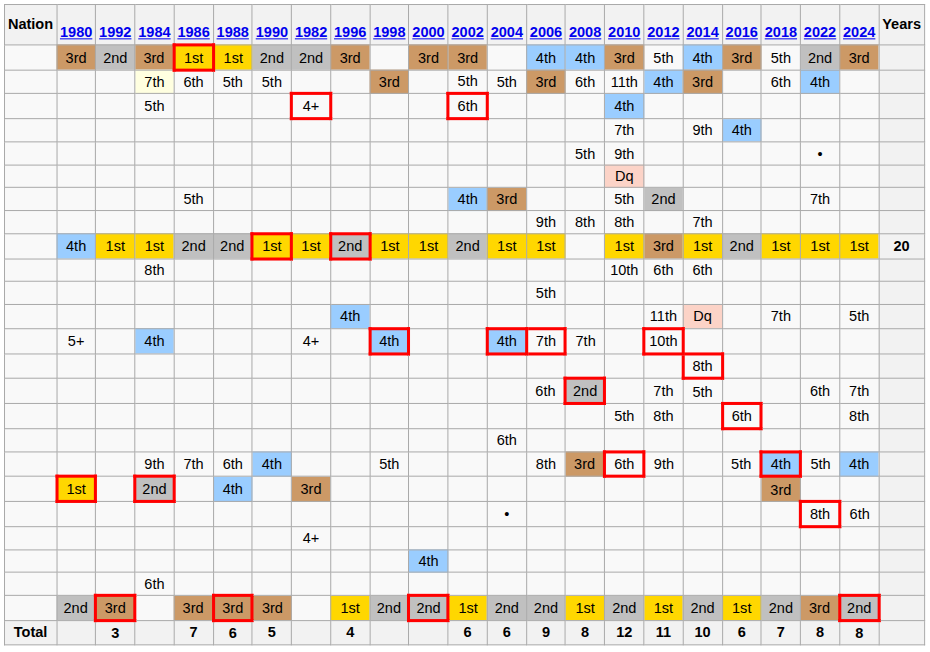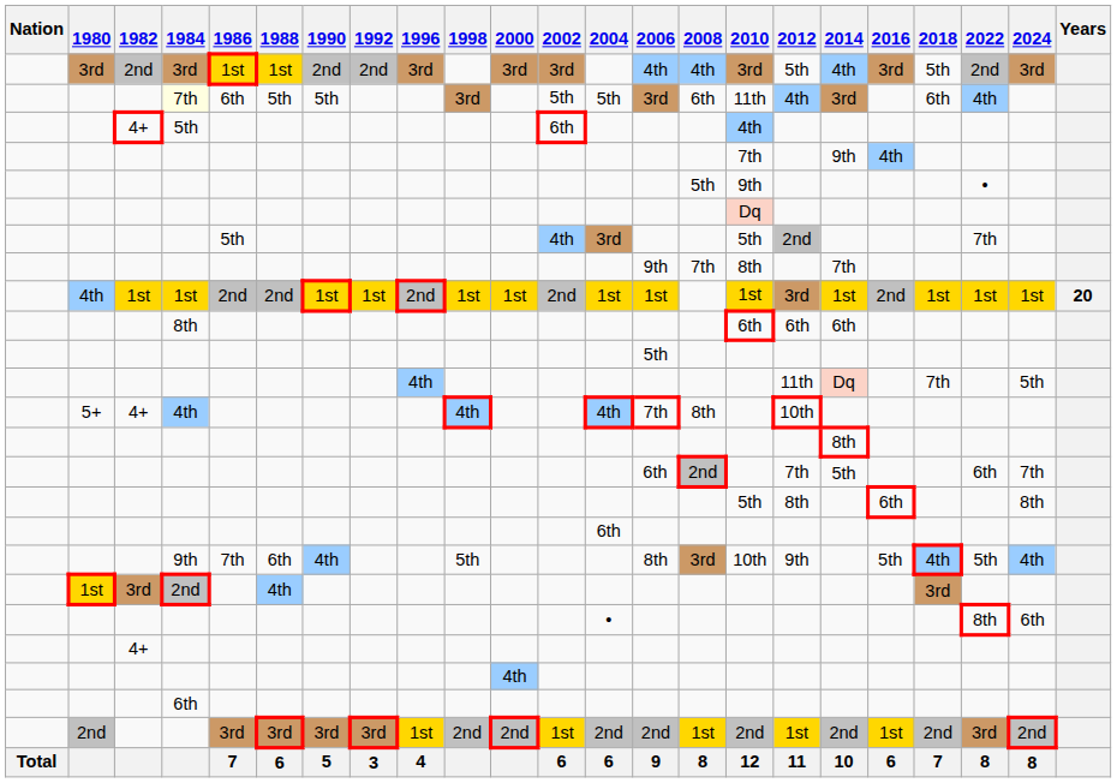columns swapped: 1982 <-> 1992
row 9 | 2008: 8th -> 7th
row 11 | 2010: 10th -> 6th
row 14 | 2008: 7th -> 8th
row 19 | 2010: 6th -> 10th
